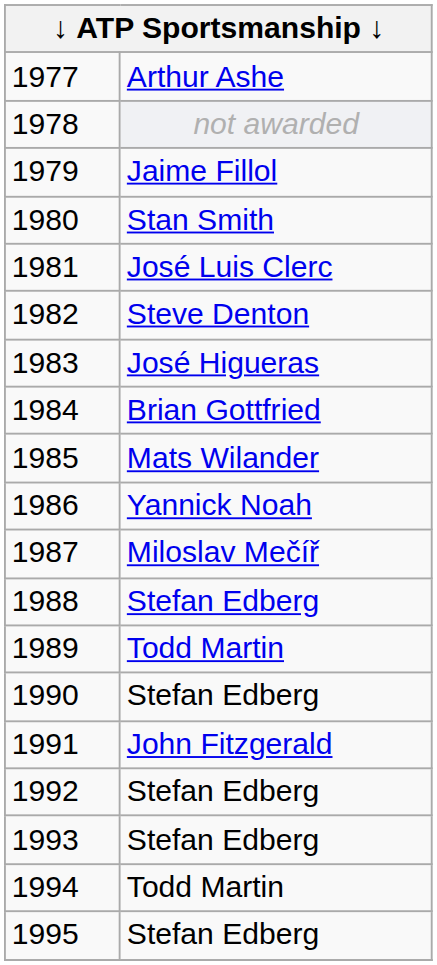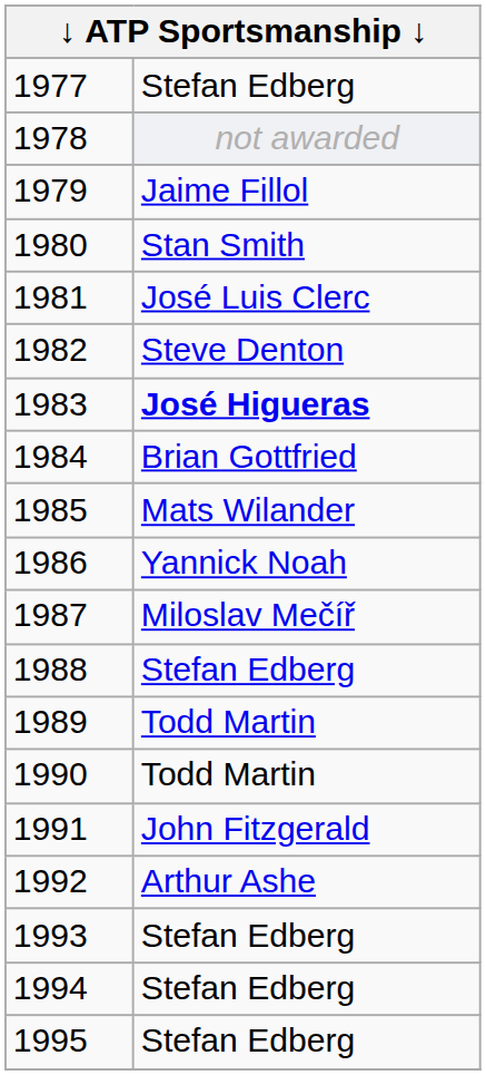1977 | column 2: Arthur Ashe -> Stefan Edberg
1983 | column 2: normal -> bold
1990 | column 2: Stefan Edberg -> Todd Martin
1992 | column 2: Stefan Edberg -> Arthur Ashe
1994 | column 2: Todd Martin -> Stefan Edberg
